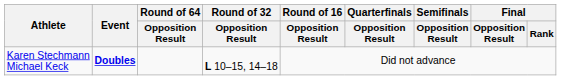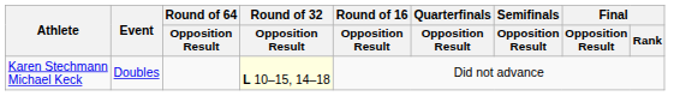Karen Stechmann Michael Keck | Event: bold -> normal
Karen Stechmann Michael Keck | Round of 32 / Opposition Result: no background -> lightyellow background
